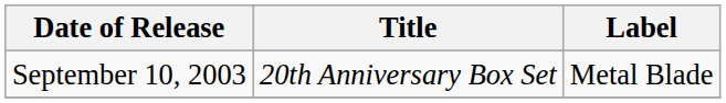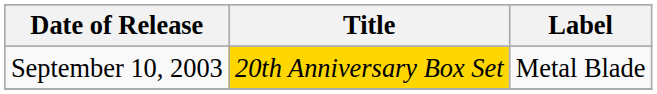September 10, 2003 | Title: no background -> gold background
